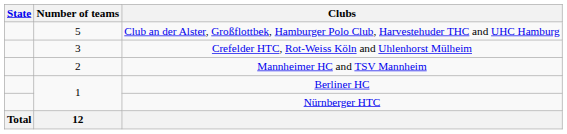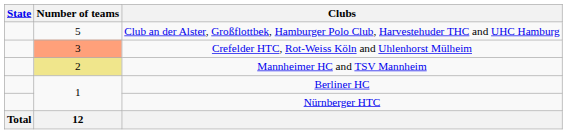Crefelder HTC, Rot-Weiss Köln and Uhlenhorst Mülheim | Number of teams: no background -> lightsalmon background
Mannheimer HC and TSV Mannheim | Number of teams: no background -> khaki background
